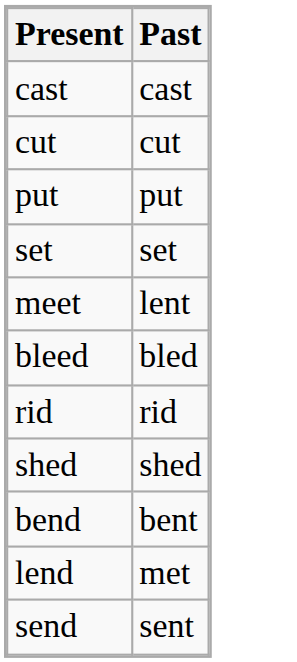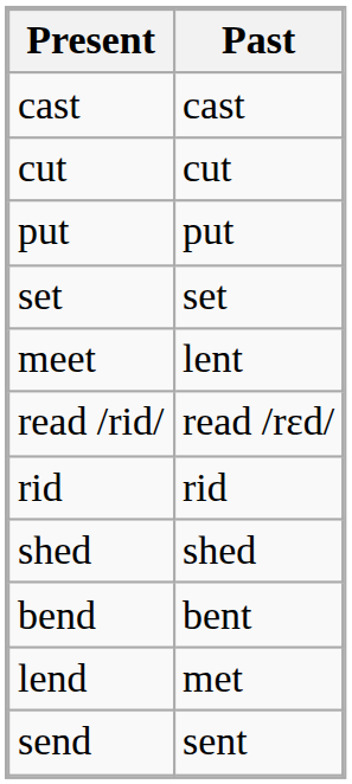- row: bleed | bled
+ row: read /rid/ | read /rɛd/
